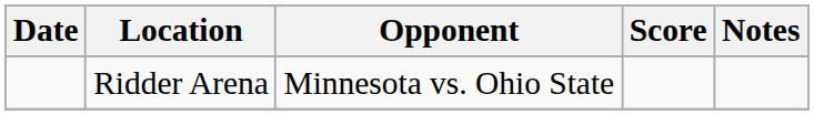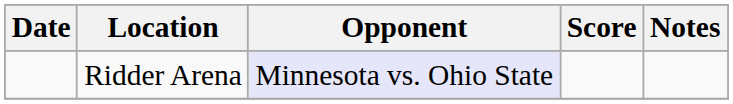Ridder Arena | Opponent: no background -> lavender background
